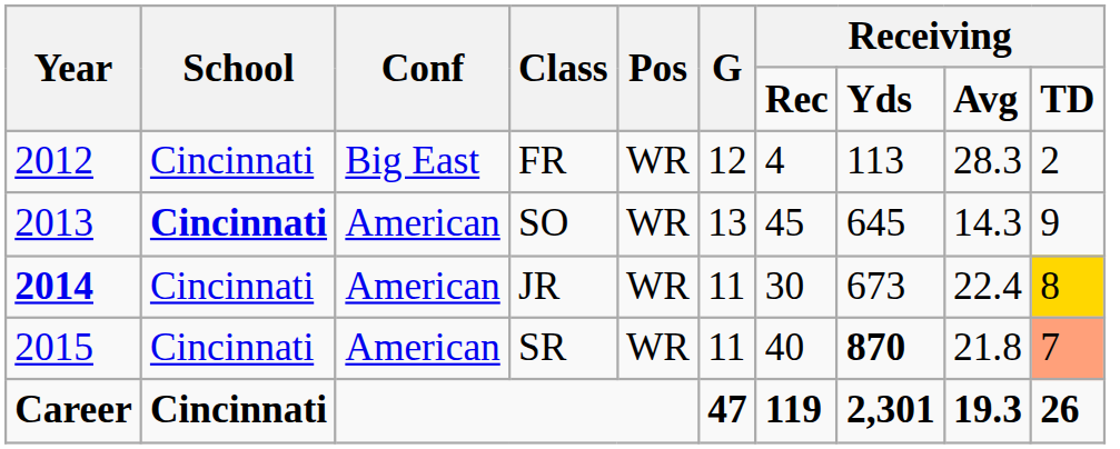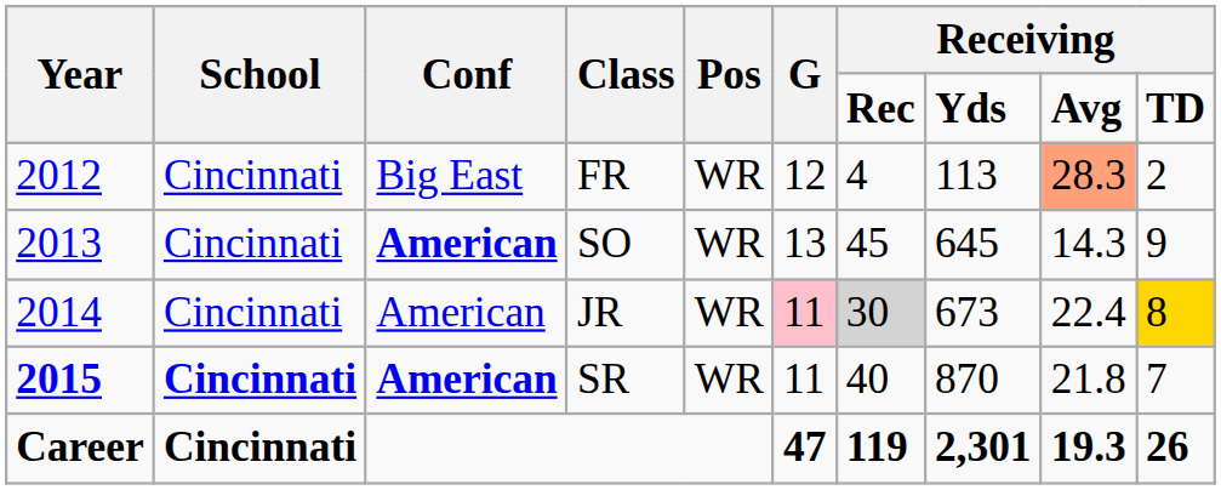FR | column 9: no background -> lightsalmon background
SO | School: bold -> normal
SO | Conf: normal -> bold
JR | Year: bold -> normal
JR | G: no background -> pink background
JR | column 7: no background -> lightgrey background
SR | Year: normal -> bold
SR | School: normal -> bold
SR | Conf: normal -> bold
SR | column 8: bold -> normal
SR | column 10: lightsalmon background -> no background
